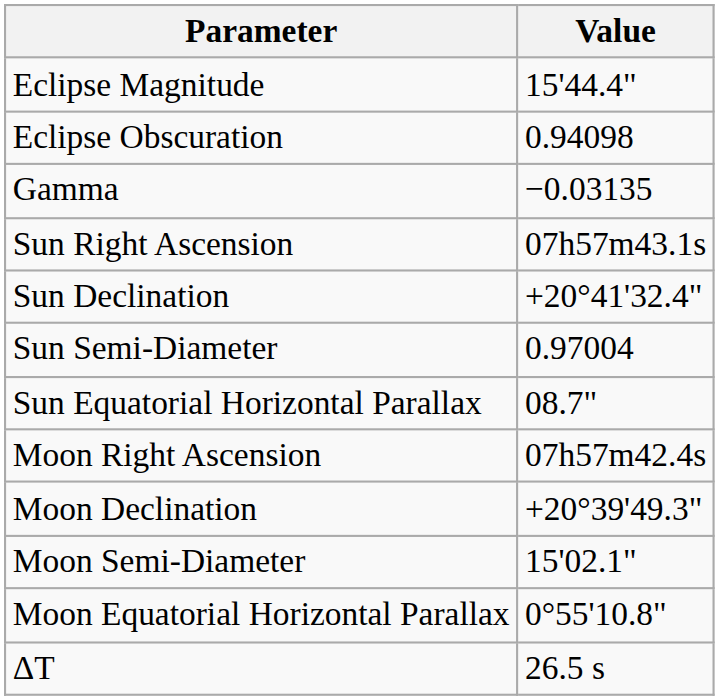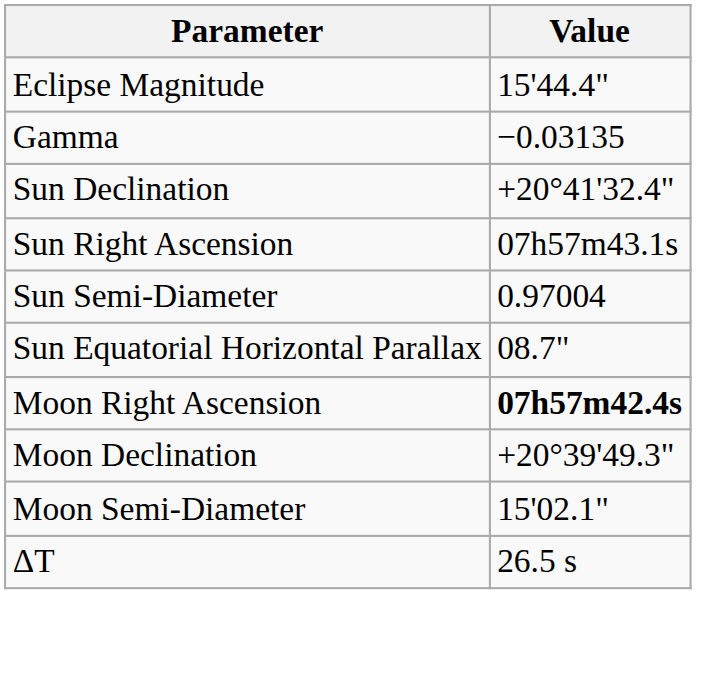- row: Eclipse Obscuration | 0.94098
rows swapped: Sun Right Ascension <-> Sun Declination
Moon Right Ascension | Value: normal -> bold
- row: Moon Equatorial Horizontal Parallax | 0°55'10.8"
